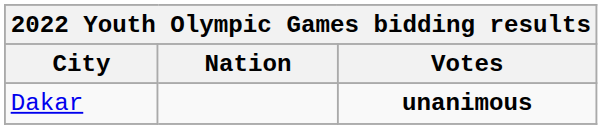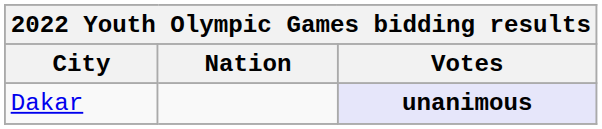Dakar | Votes: no background -> lavender background
